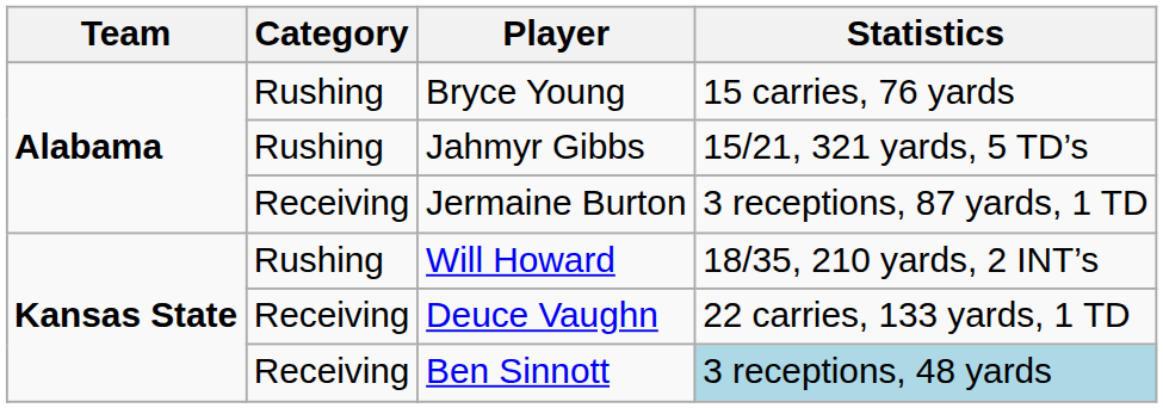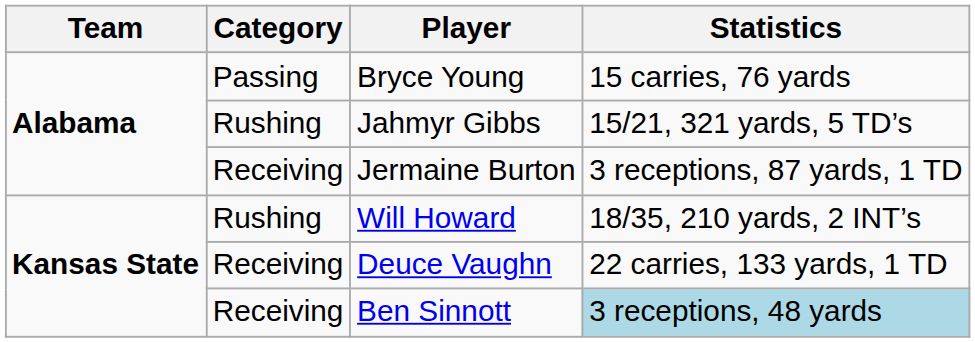Bryce Young | Category: Rushing -> Passing
